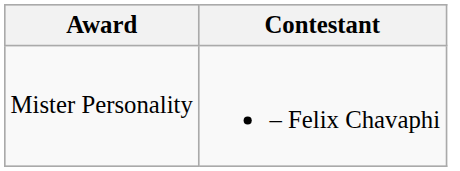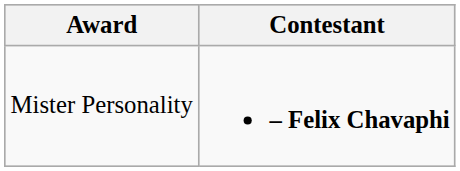Mister Personality | Contestant: normal -> bold
